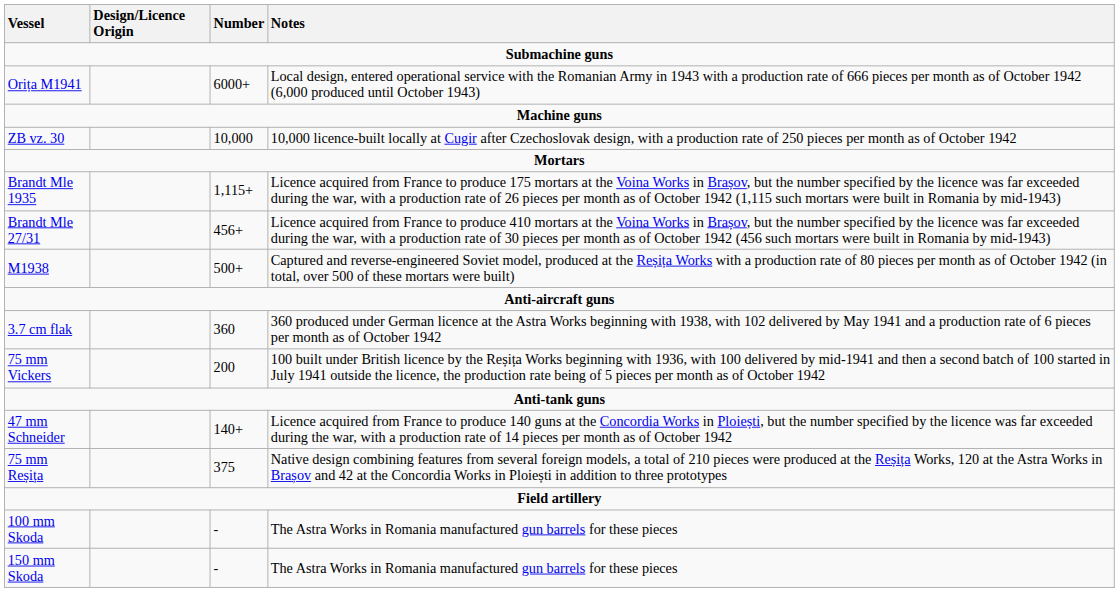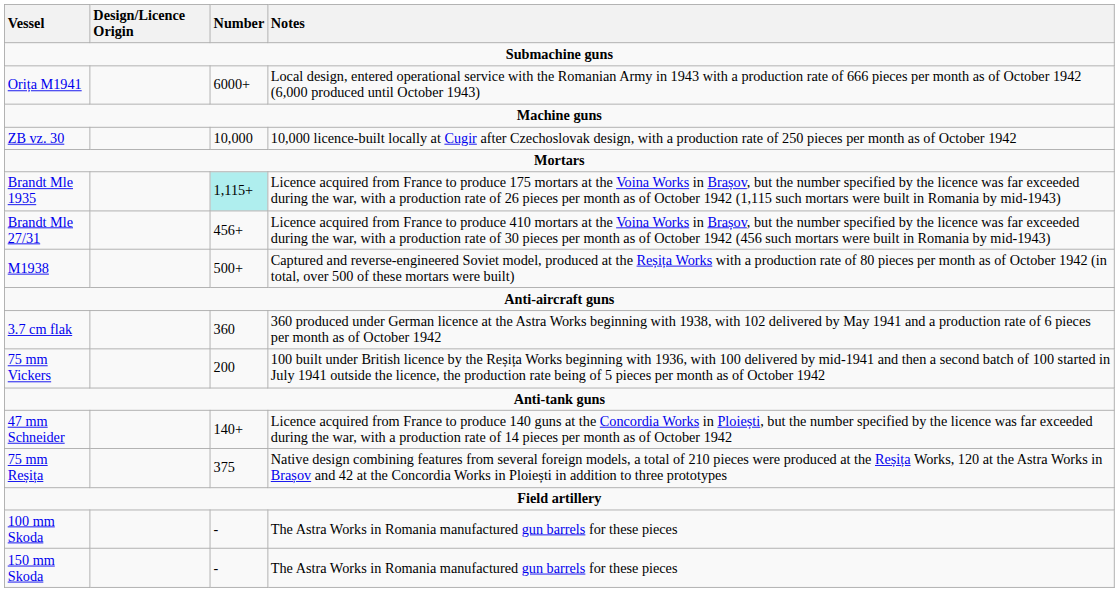Brandt Mle 1935 | Number: no background -> paleturquoise background
